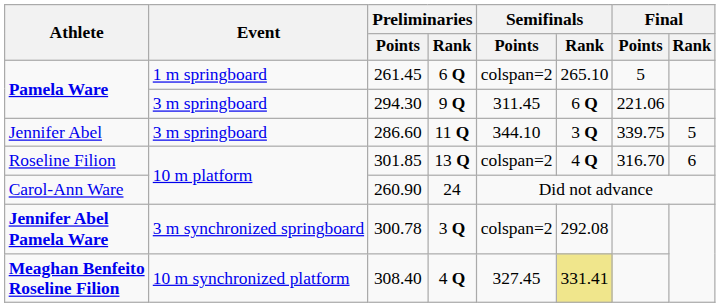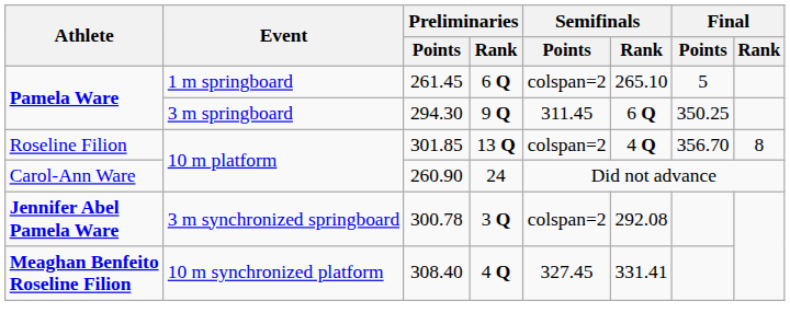294.30 | Final / Points: 221.06 -> 350.25
- row: Jennifer Abel | 3 m springboard | 286.60 | 11 Q | 344.10 | 3 Q | 339.75 | 5
301.85 | Final / Points: 316.70 -> 356.70
301.85 | Final / Rank: 6 -> 8
308.40 | Semifinals / Rank: khaki background -> no background
